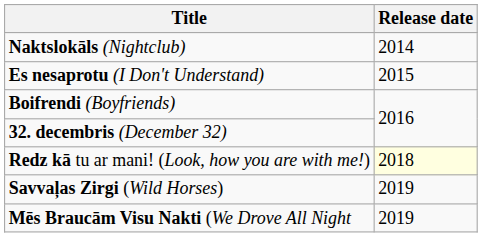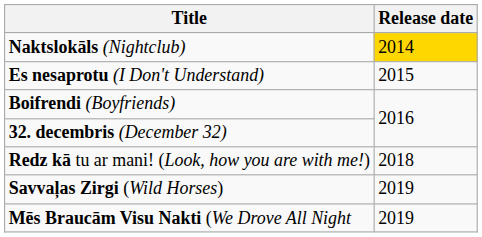Naktslokāls (Nightclub) | Release date: no background -> gold background
Redz kā tu ar mani! (Look, how you are with me!) | Release date: lightyellow background -> no background
